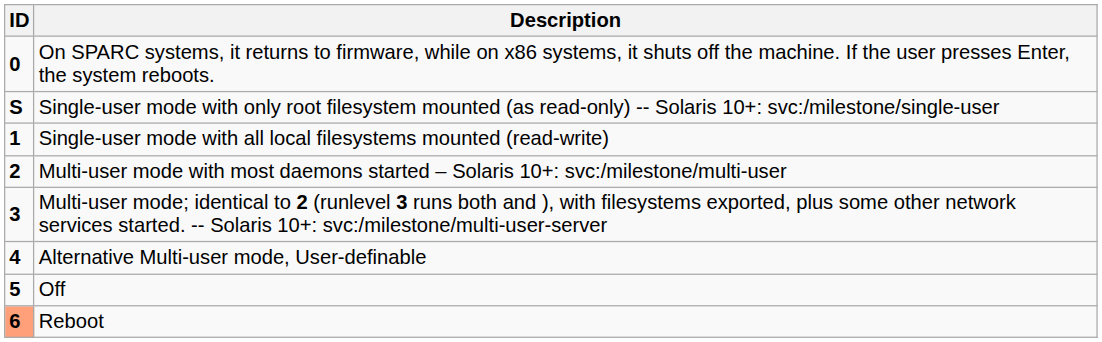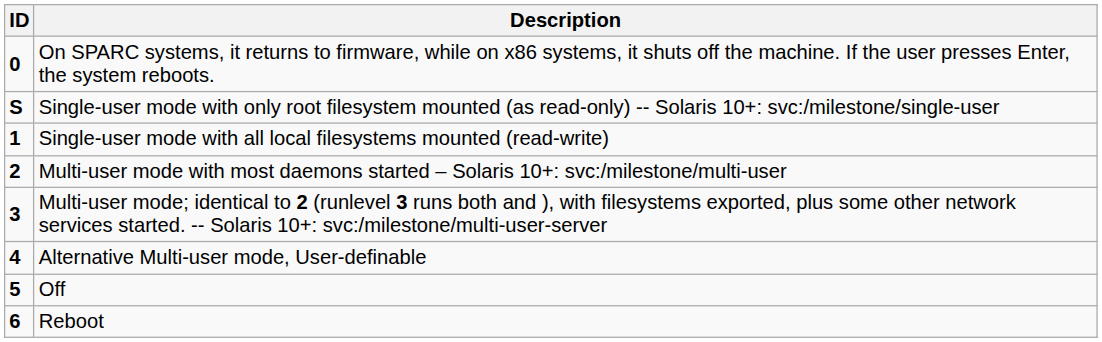Reboot | ID: lightsalmon background -> no background
